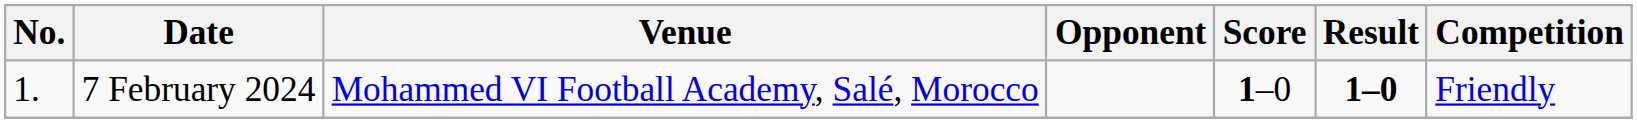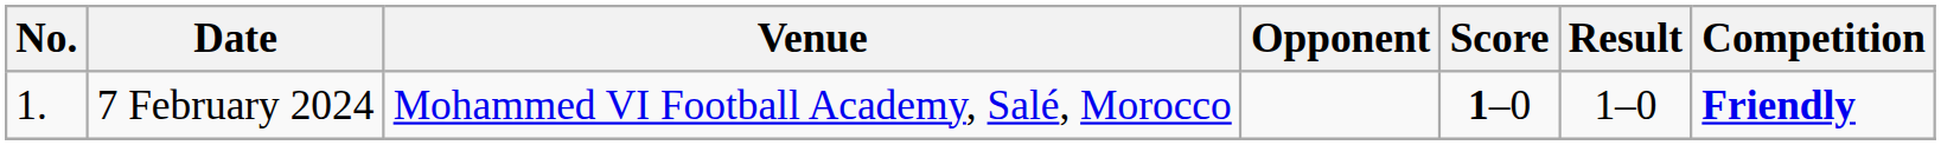7 February 2024 | Result: bold -> normal
7 February 2024 | Competition: normal -> bold
